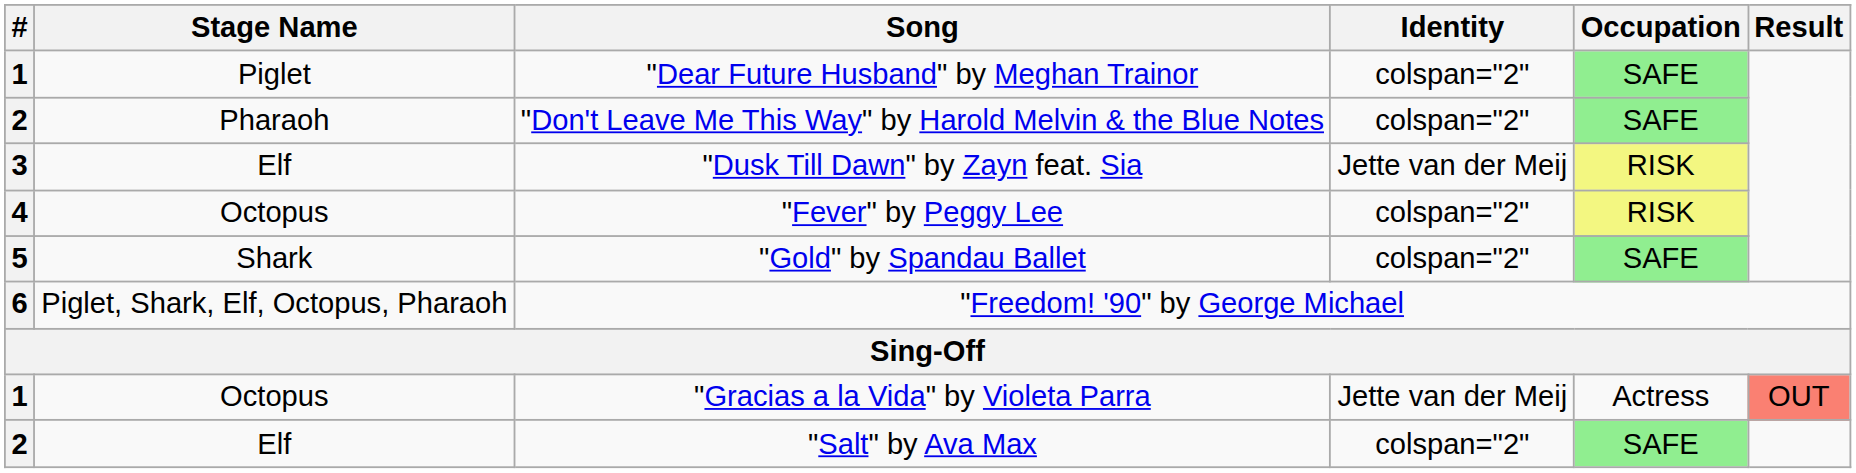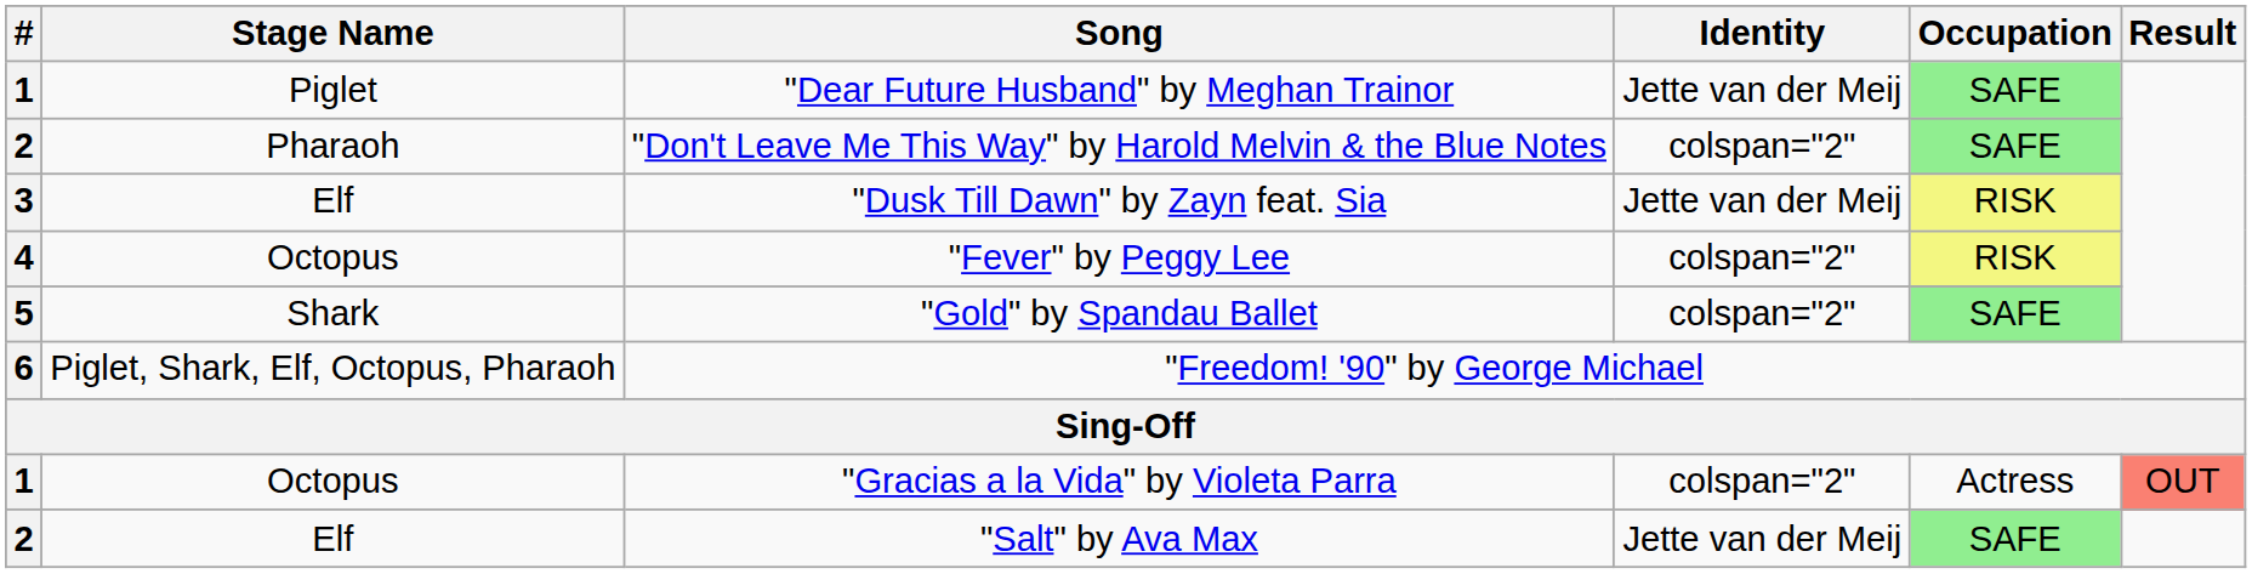"Dear Future Husband" by Meghan Trainor | Identity: colspan="2" -> Jette van der Meij
"Gracias a la Vida" by Violeta Parra | Identity: Jette van der Meij -> colspan="2"
"Salt" by Ava Max | Identity: colspan="2" -> Jette van der Meij
